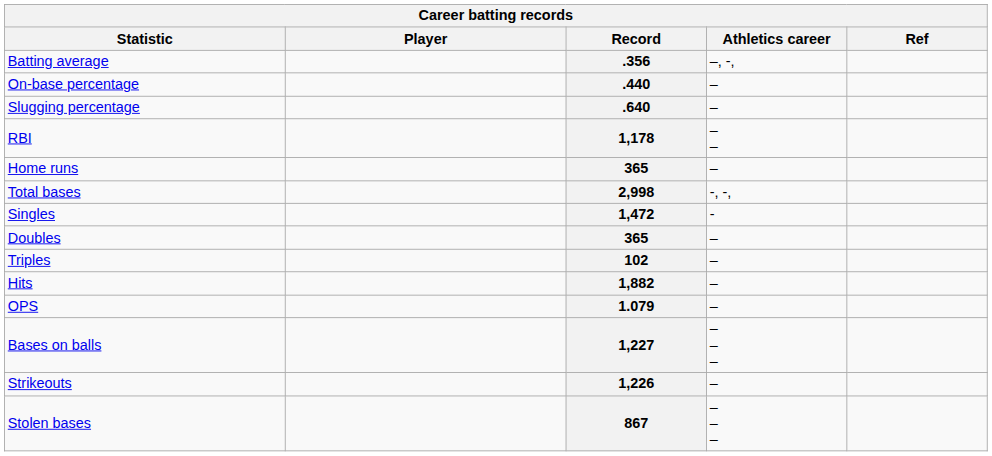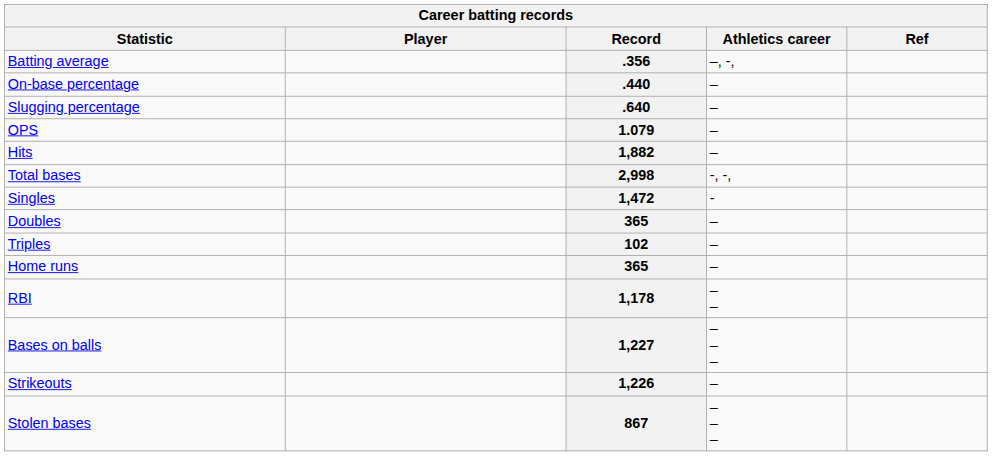rows swapped: 1.079 <-> 1,178
rows swapped: 1,882 <-> Home runs / 365
